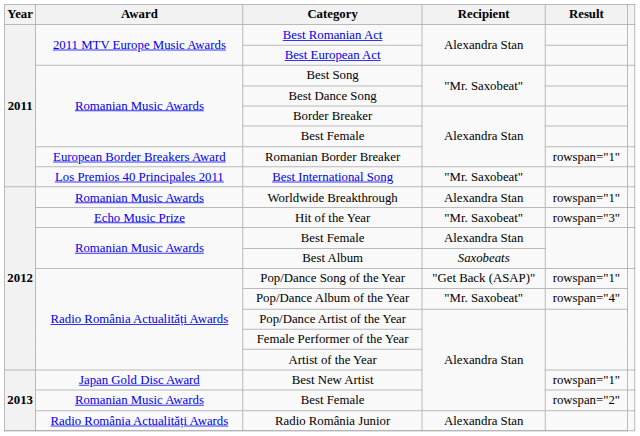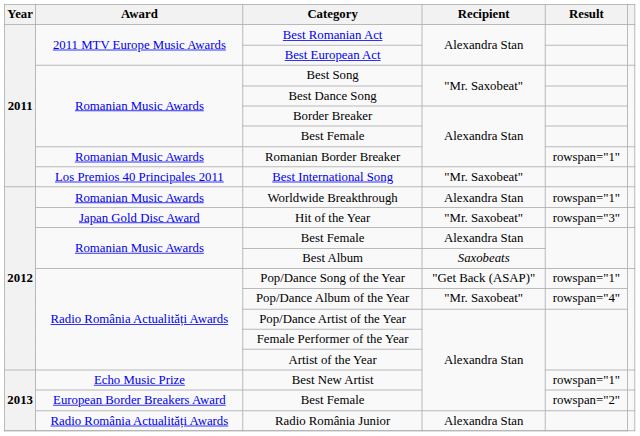Romanian Border Breaker | Award: European Border Breakers Award -> Romanian Music Awards
Hit of the Year | Award: Echo Music Prize -> Japan Gold Disc Award
Best New Artist | Award: Japan Gold Disc Award -> Echo Music Prize
2013 / Best Female | Award: Romanian Music Awards -> European Border Breakers Award
